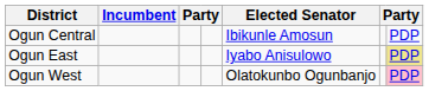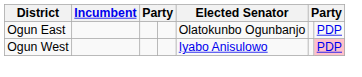- row: Ogun Central | Ibikunle Amosun | PDP
Ogun East | Elected Senator: Iyabo Anisulowo -> Olatokunbo Ogunbanjo
Ogun East | column 7: khaki background -> no background
Ogun West | Elected Senator: Olatokunbo Ogunbanjo -> Iyabo Anisulowo
